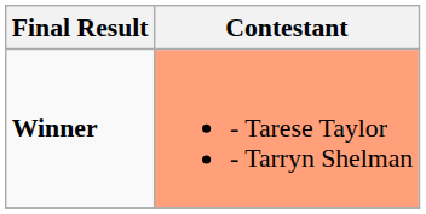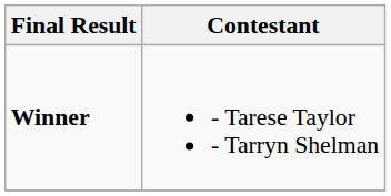Winner | Contestant: lightsalmon background -> no background
